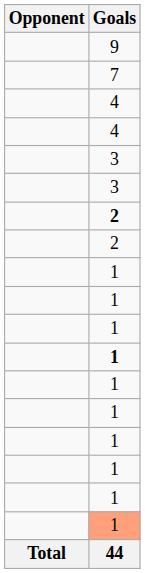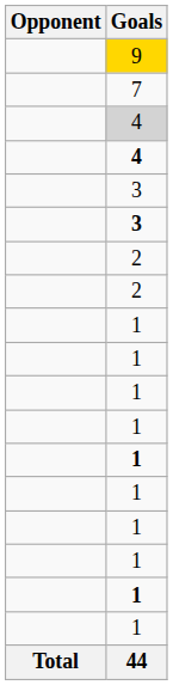row 2 | Goals: no background -> gold background
row 4 | Goals: no background -> lightgrey background
row 5 | Goals: normal -> bold
row 7 | Goals: normal -> bold
row 8 | Goals: bold -> normal
row 13 | Goals: bold -> normal
row 14 | Goals: normal -> bold
row 18 | Goals: normal -> bold
row 19 | Goals: lightsalmon background -> no background
